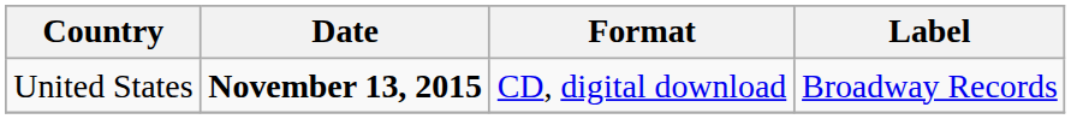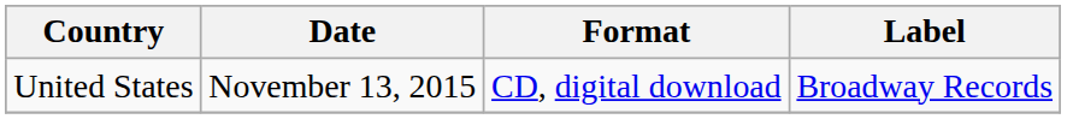United States | Date: bold -> normal
